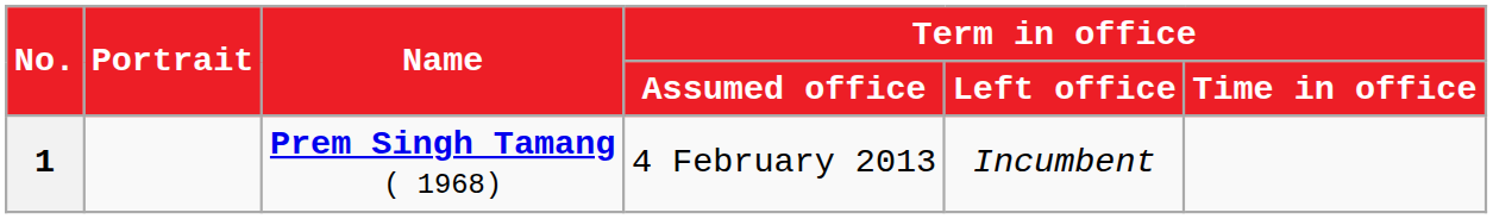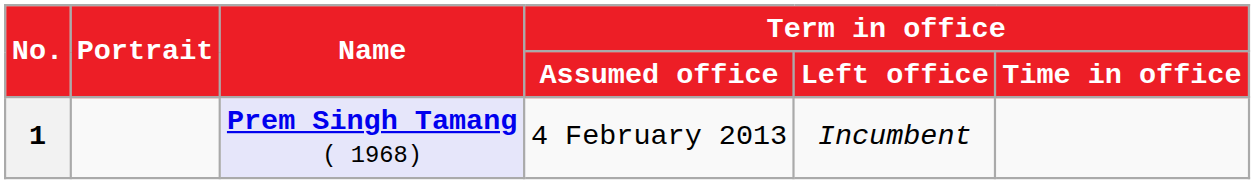1 | Name: no background -> lavender background
